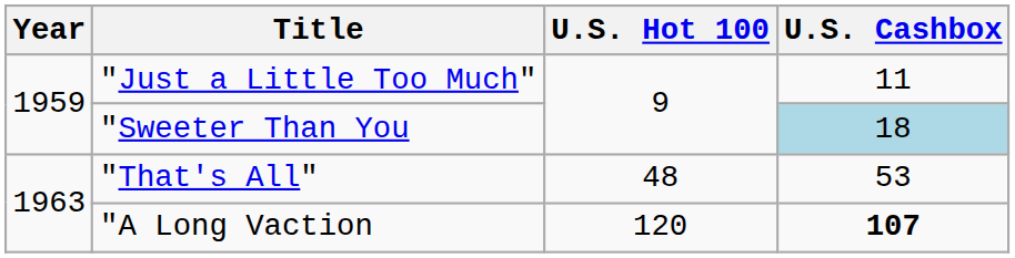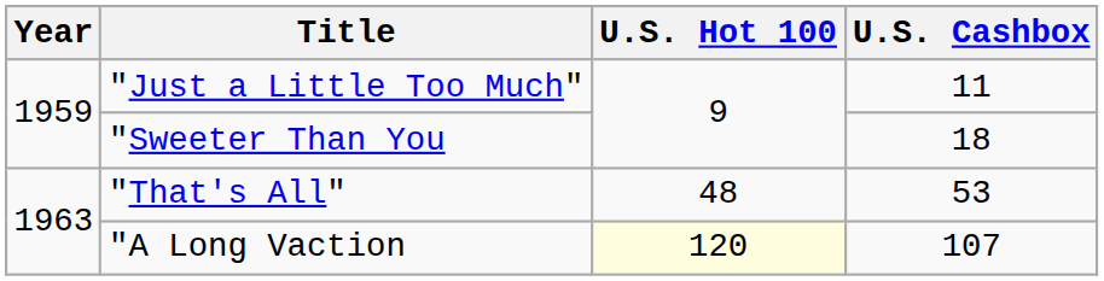"Sweeter Than You | U.S. Cashbox: lightblue background -> no background
"A Long Vaction | U.S. Hot 100: no background -> lightyellow background
"A Long Vaction | U.S. Cashbox: bold -> normal
